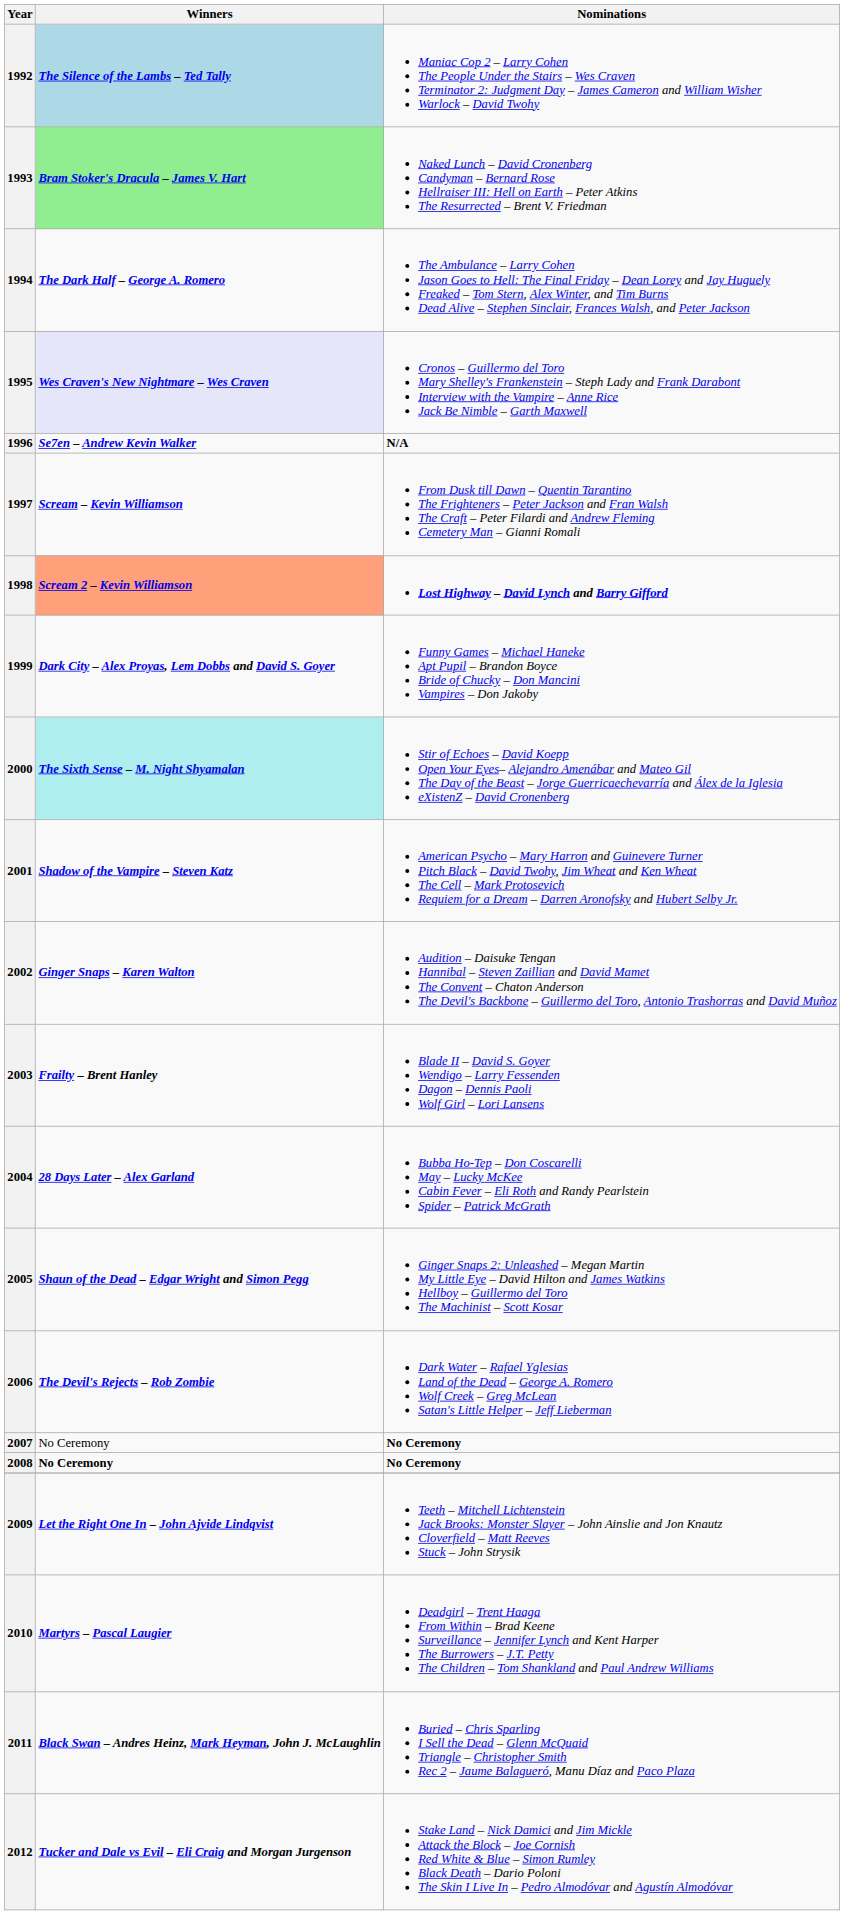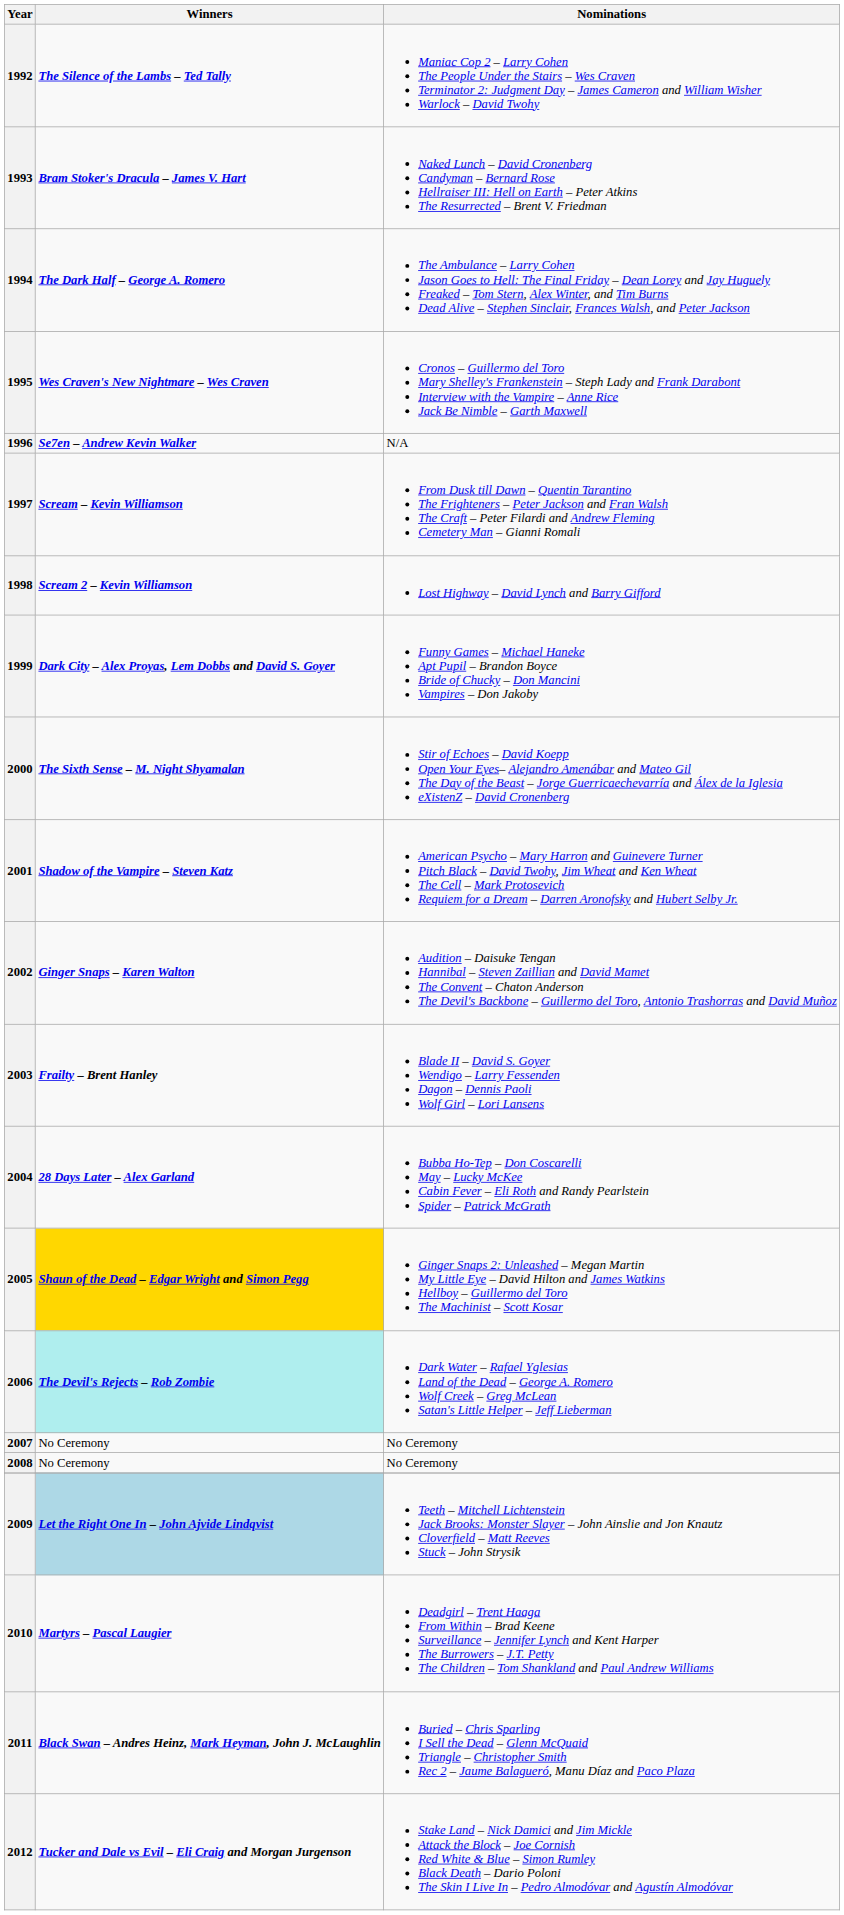1992 | Winners: lightblue background -> no background
1993 | Winners: lightgreen background -> no background
1995 | Winners: lavender background -> no background
1996 | Nominations: bold -> normal
1998 | Winners: lightsalmon background -> no background
1998 | Nominations: bold -> normal
2000 | Winners: paleturquoise background -> no background
2005 | Winners: no background -> gold background
2006 | Winners: no background -> paleturquoise background
2007 | Nominations: bold -> normal
2008 | Winners: bold -> normal
2008 | Nominations: bold -> normal
2009 | Winners: no background -> lightblue background
